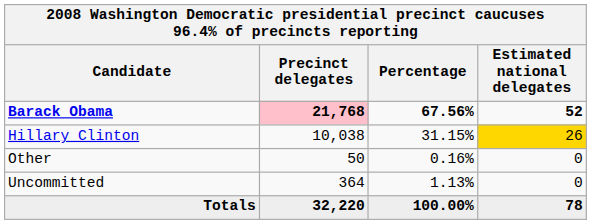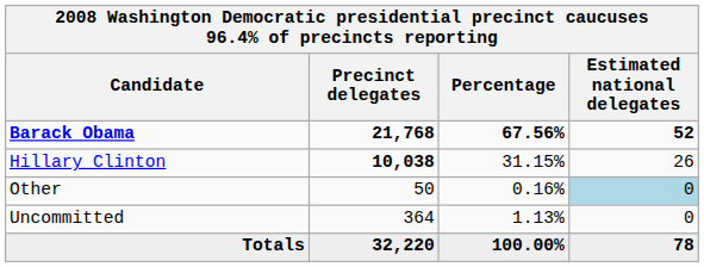Barack Obama | Precinct delegates: pink background -> no background
Hillary Clinton | Precinct delegates: normal -> bold
Hillary Clinton | Estimated national delegates: gold background -> no background
Other | Estimated national delegates: no background -> lightblue background
